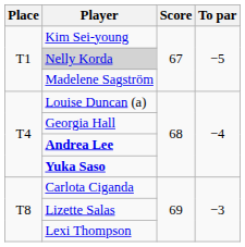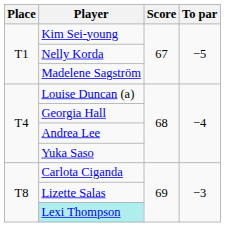Nelly Korda | Player: lightgrey background -> no background
Andrea Lee | Player: bold -> normal
Yuka Saso | Player: bold -> normal
Lexi Thompson | Player: no background -> paleturquoise background
